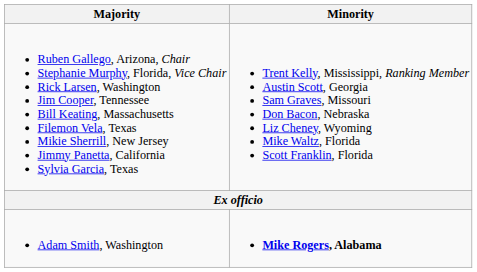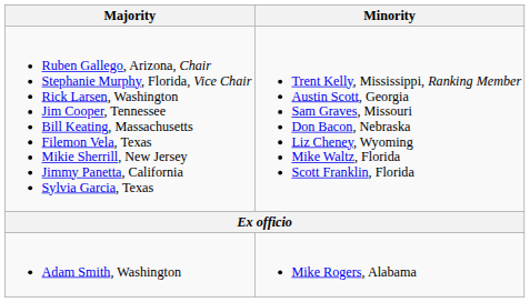Adam Smith, Washington | Minority: bold -> normal
